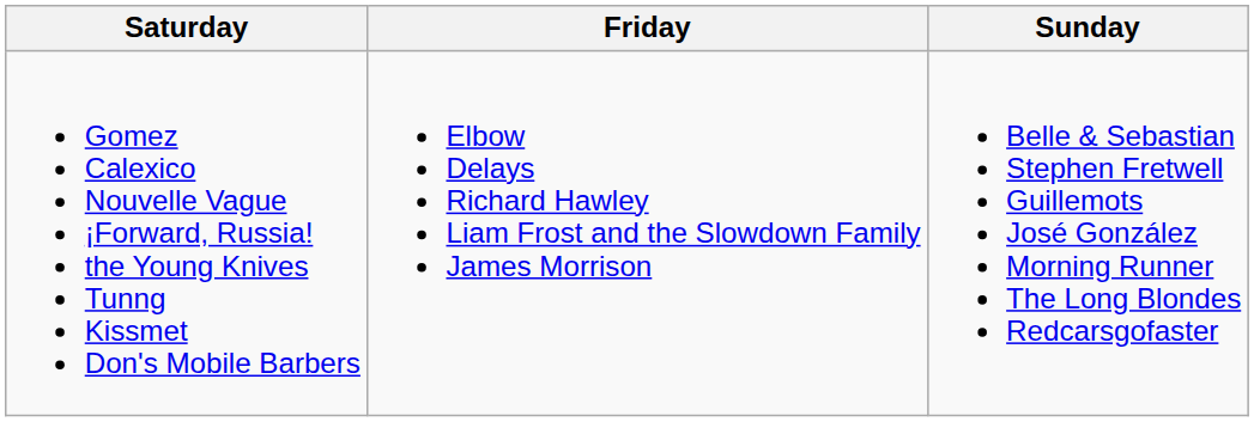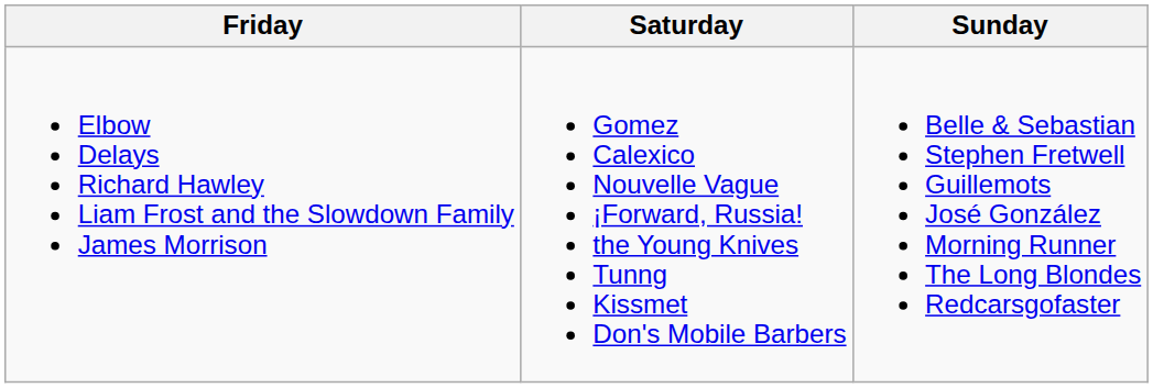columns swapped: Friday <-> Saturday
